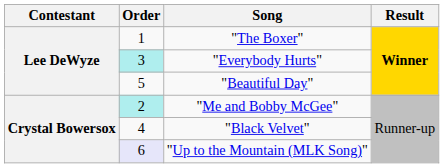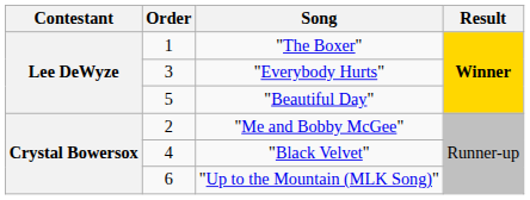"Everybody Hurts" | Order: paleturquoise background -> no background
"Me and Bobby McGee" | Order: paleturquoise background -> no background
"Up to the Mountain (MLK Song)" | Order: lavender background -> no background
